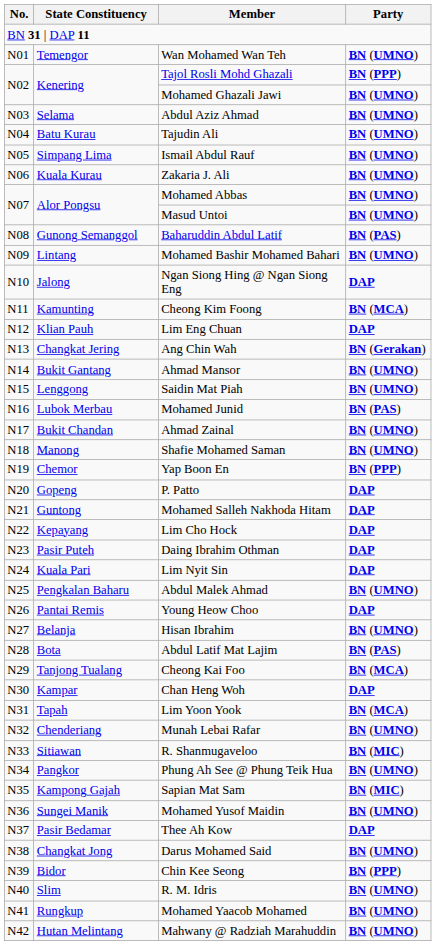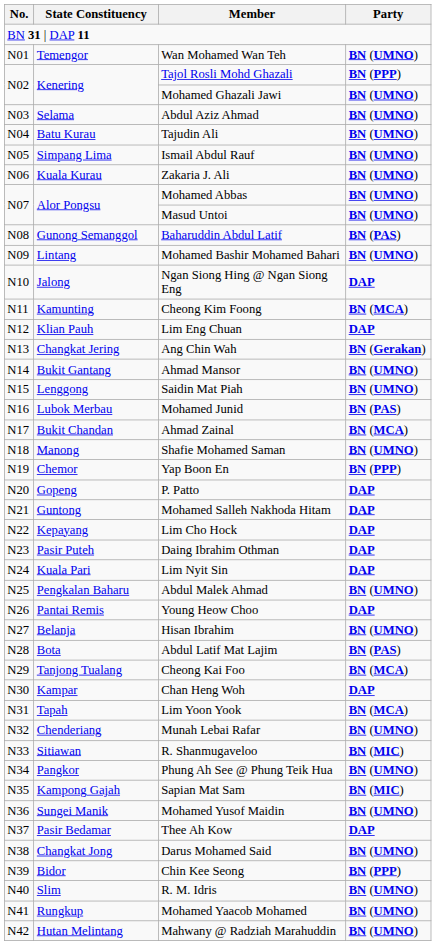Ahmad Zainal | Party: BN (UMNO) -> BN (MCA)
